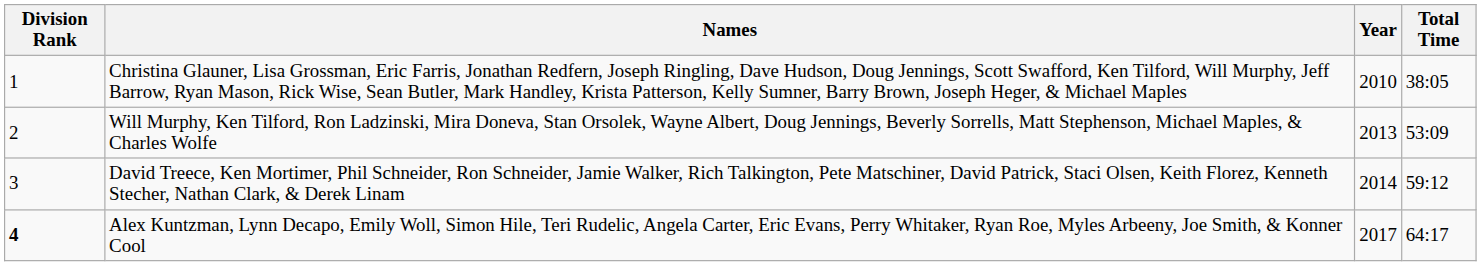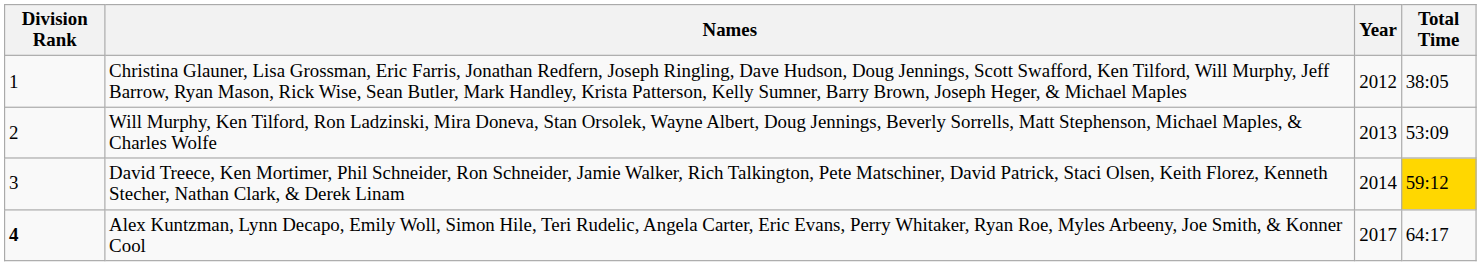row 2 | Year: 2010 -> 2012
row 4 | Total Time: no background -> gold background
